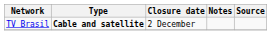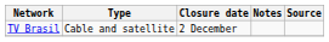TV Brasil | Type: bold -> normal
